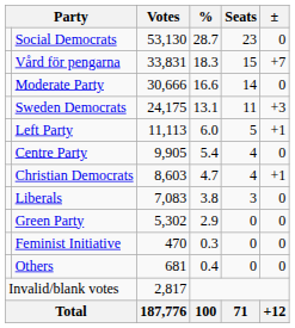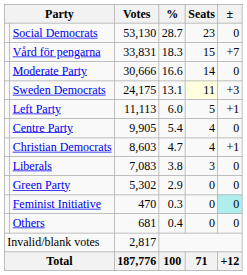Sweden Democrats | Seats: no background -> lightyellow background
Feminist Initiative | ±: no background -> paleturquoise background
